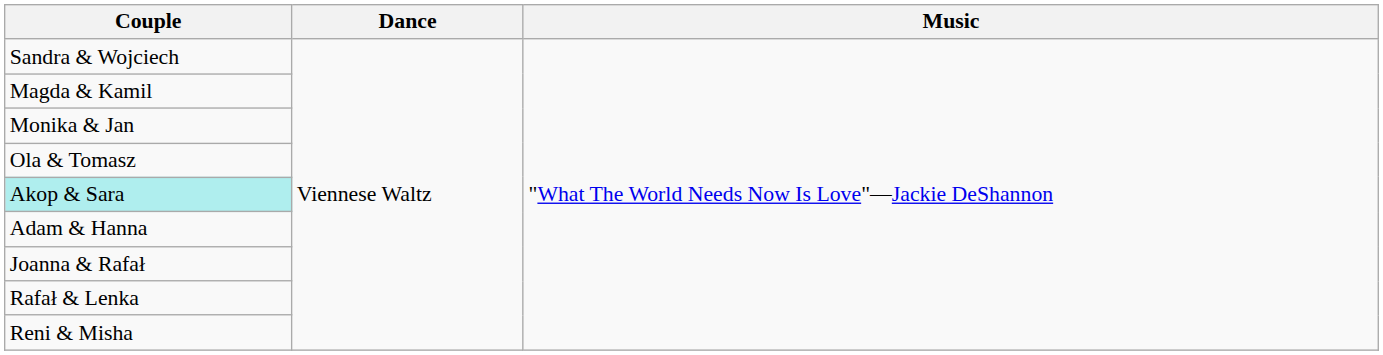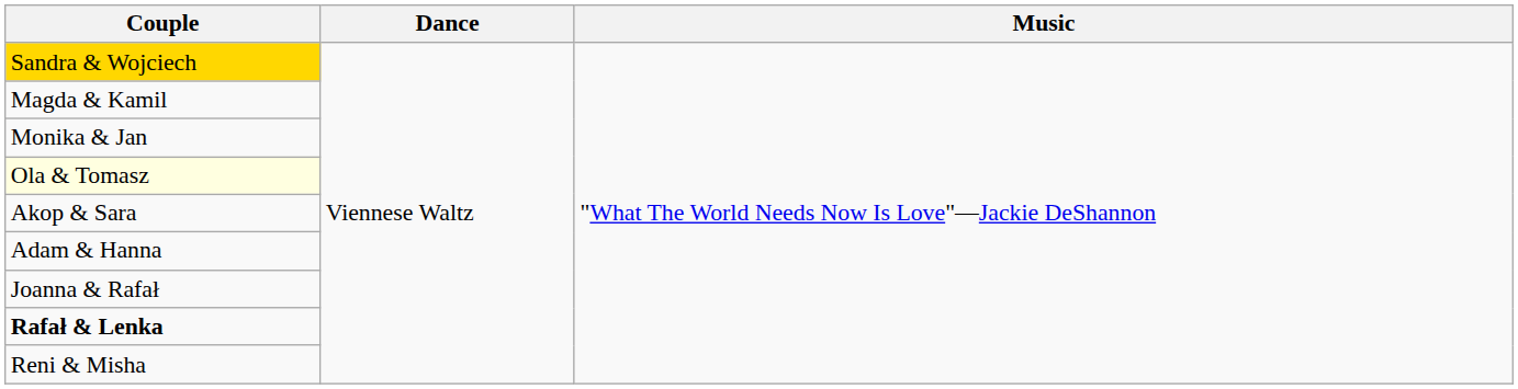Sandra & Wojciech | Couple: no background -> gold background
Ola & Tomasz | Couple: no background -> lightyellow background
Akop & Sara | Couple: paleturquoise background -> no background
Rafał & Lenka | Couple: normal -> bold
